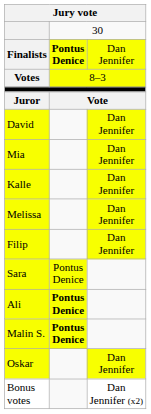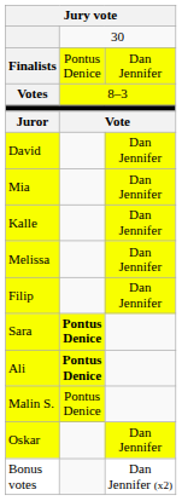Finalists | column 2: bold -> normal
Sara | column 2: normal -> bold
Malin S. | column 2: bold -> normal
